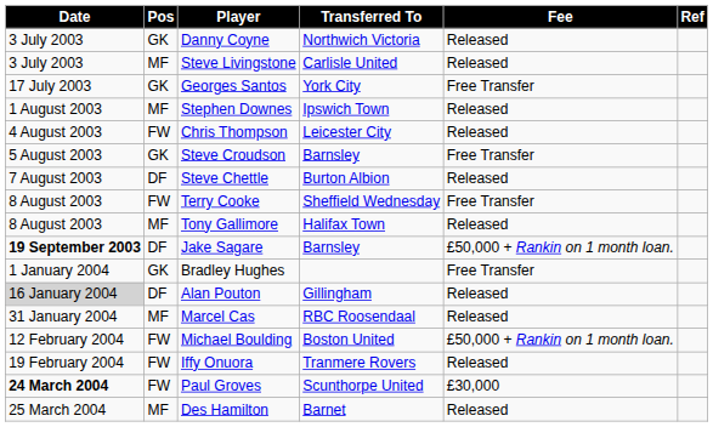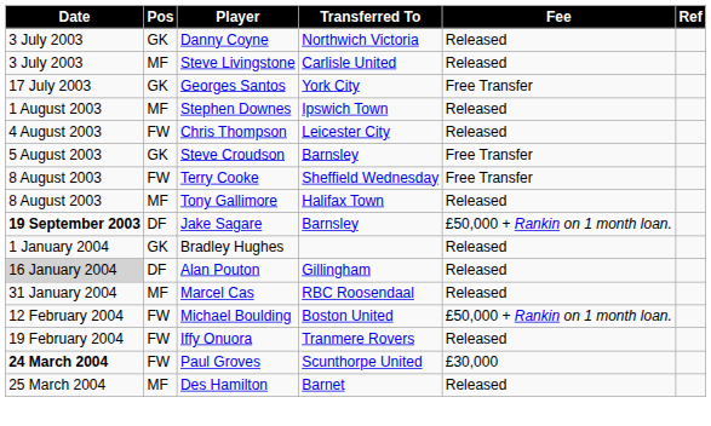- row: 7 August 2003 | DF | Steve Chettle | Burton Albion | Released
Bradley Hughes | Fee: Free Transfer -> Released
